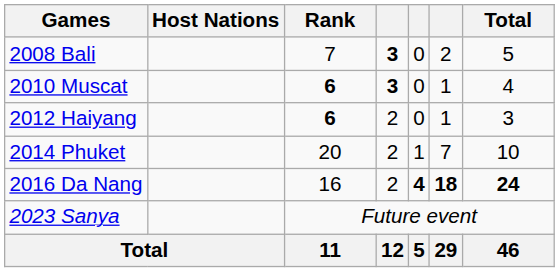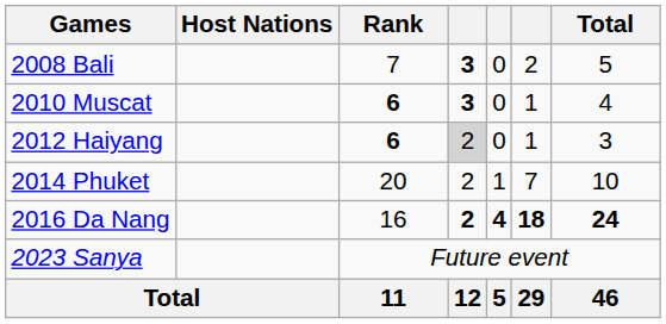2012 Haiyang | column 4: no background -> lightgrey background
2016 Da Nang | column 4: normal -> bold
